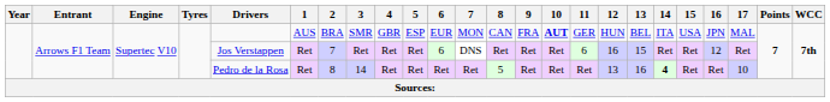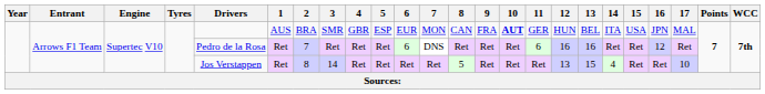row 3 | Drivers: Jos Verstappen -> Pedro de la Rosa
row 3 | 13: 15 -> 16
row 4 | Drivers: Pedro de la Rosa -> Jos Verstappen
row 4 | 13: 16 -> 15
row 4 | 14: bold -> normal
